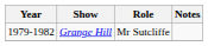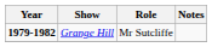Grange Hill | Year: normal -> bold
